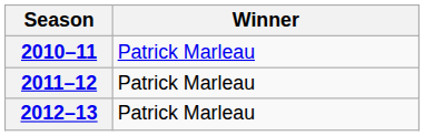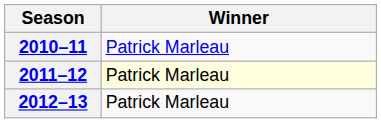2011–12 | Winner: no background -> lightyellow background
